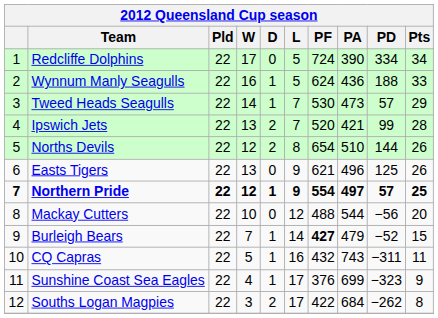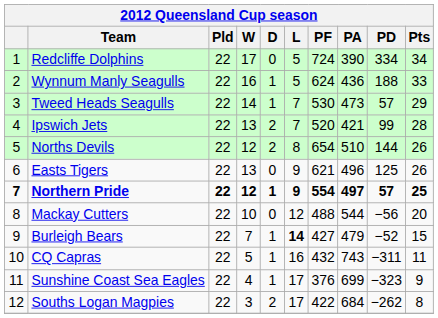Burleigh Bears | L: normal -> bold
Burleigh Bears | PF: bold -> normal
